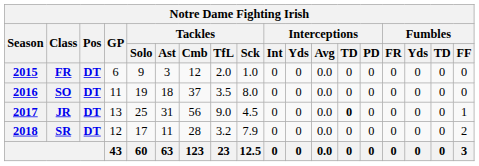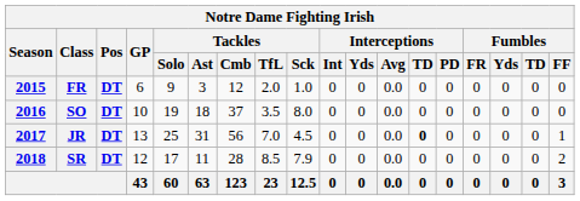SO | GP: 11 -> 10
JR | Tackles / TfL: 9.0 -> 7.0
SR | Tackles / TfL: 3.2 -> 8.5
